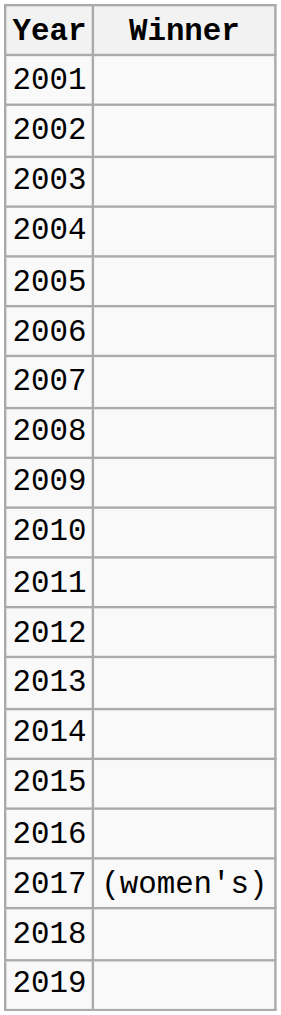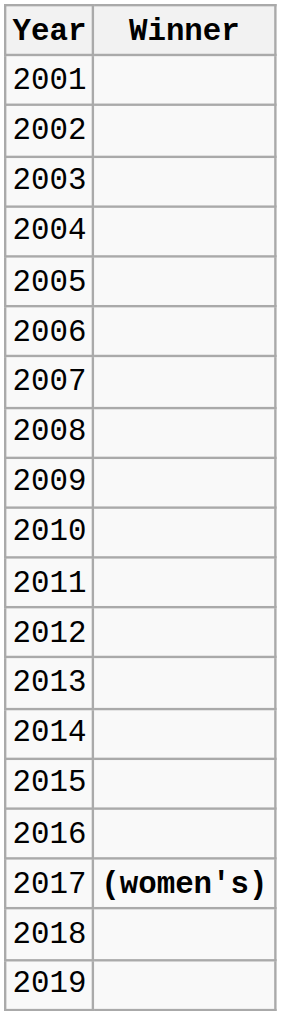2017 | Winner: normal -> bold
